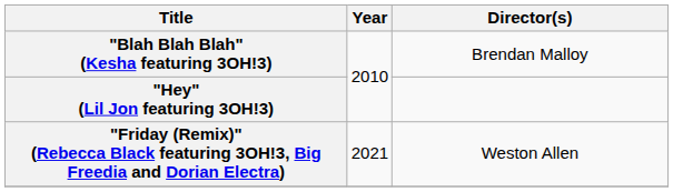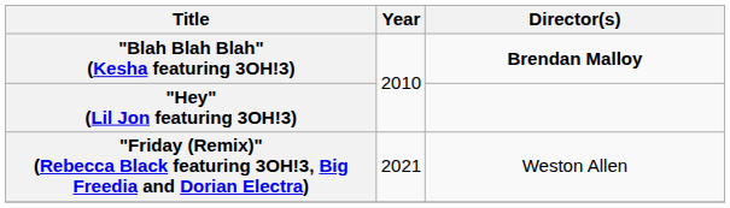"Blah Blah Blah" (Kesha featuring 3OH!3) | Director(s): normal -> bold
